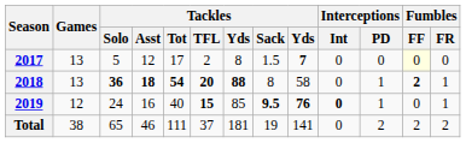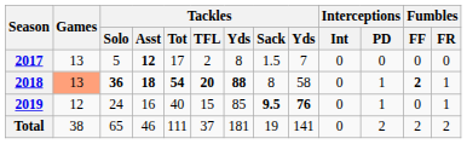2017 | Tackles / Asst: normal -> bold
2017 | column 9: bold -> normal
2017 | Fumbles / FF: lightyellow background -> no background
2018 | Games: no background -> lightsalmon background
2019 | Tackles / TFL: bold -> normal
2019 | Interceptions / Int: bold -> normal
